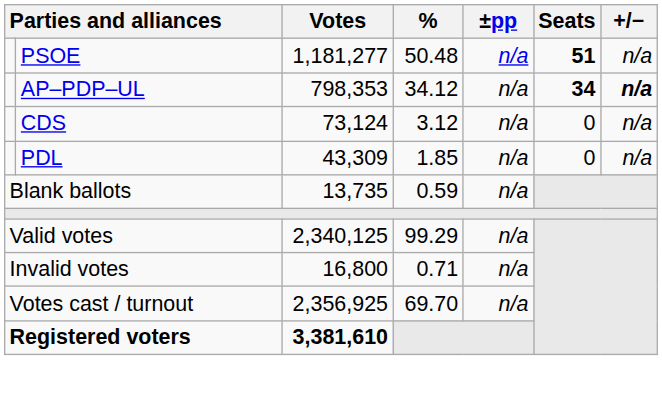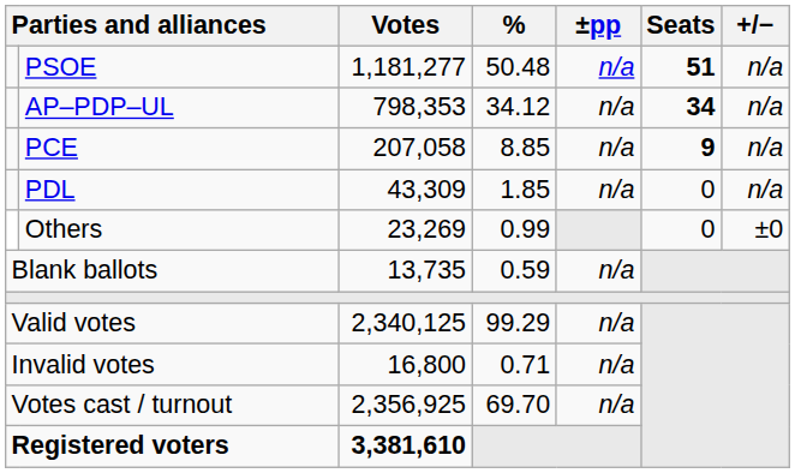AP–PDP–UL | +/−: bold -> normal
+ row: PCE | 207,058 | 8.85 | n/a | 9 | n/a
- row: CDS | 73,124 | 3.12 | n/a | 0 | n/a
+ row: Others | 23,269 | 0.99 | 0 | ±0
